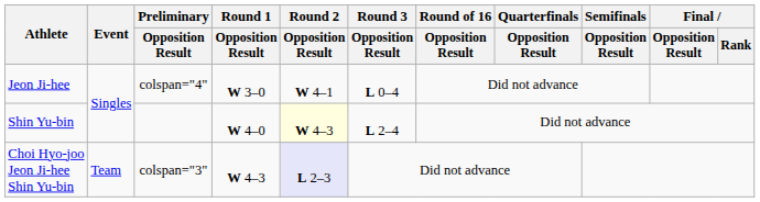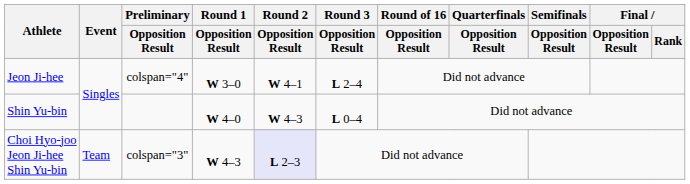Jeon Ji-hee | Round 3 / Opposition Result: L 0–4 -> L 2–4
Shin Yu-bin | Round 2 / Opposition Result: lightyellow background -> no background
Shin Yu-bin | Round 3 / Opposition Result: L 2–4 -> L 0–4
